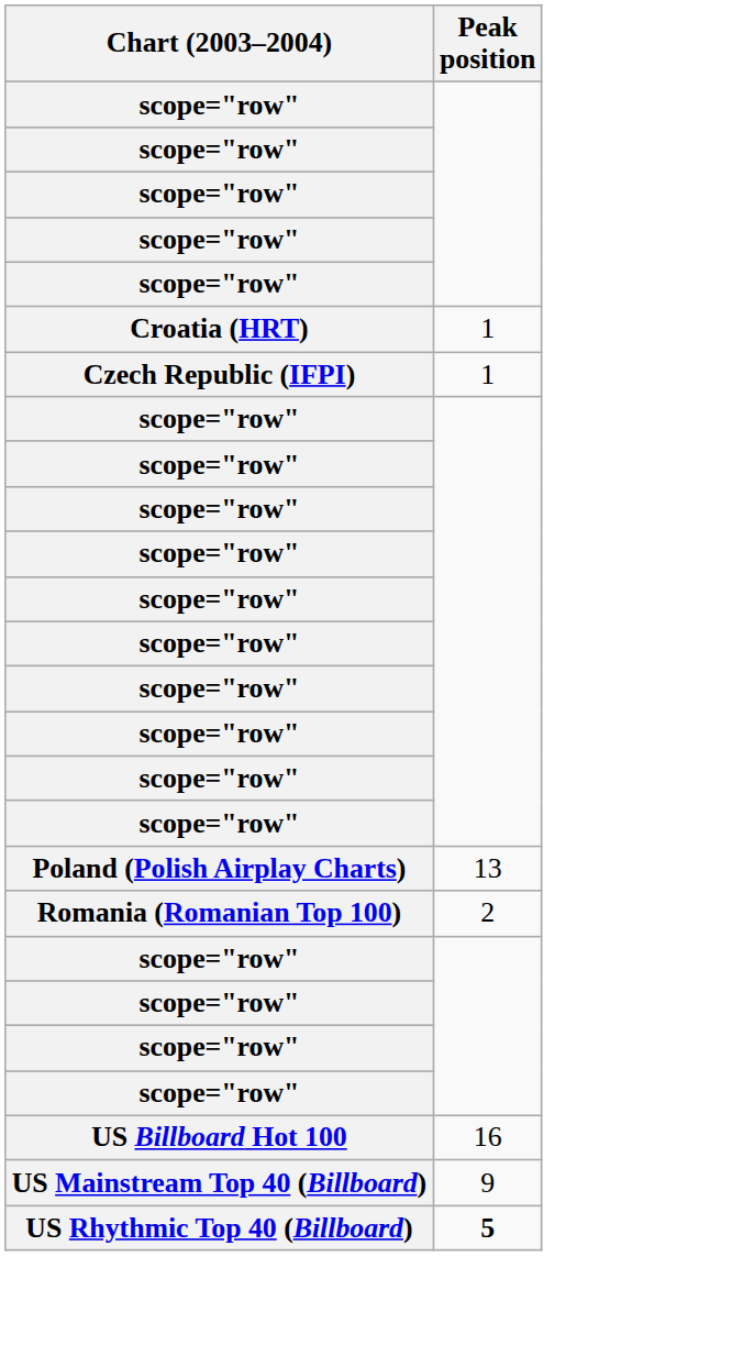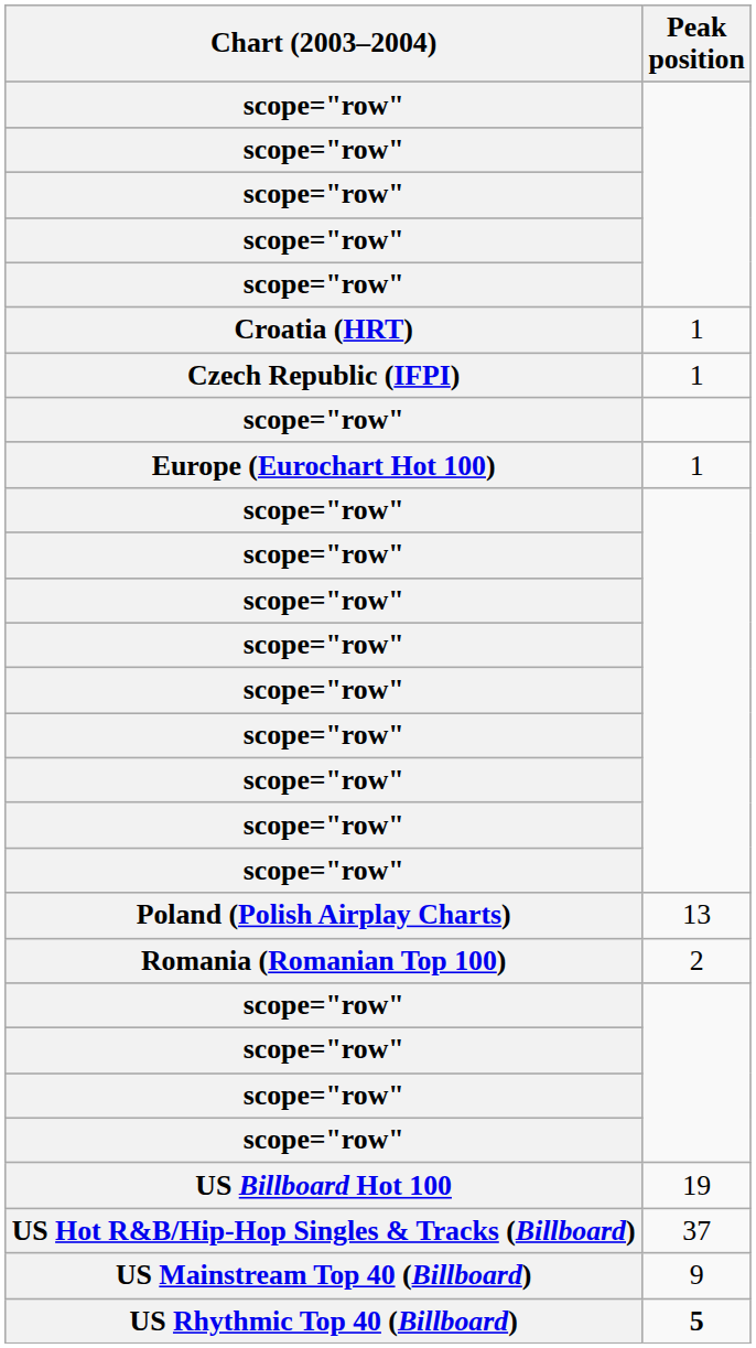+ row: Europe (Eurochart Hot 100) | 1
US Billboard Hot 100 | Peak position: 16 -> 19
+ row: US Hot R&B/Hip-Hop Singles & Tracks (Billboard) | 37
